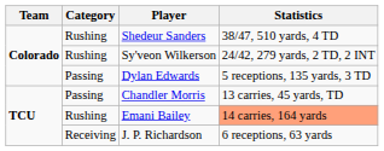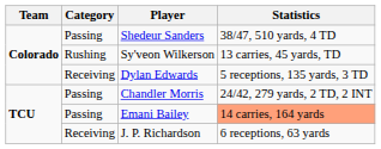Shedeur Sanders | Category: Rushing -> Passing
Sy'veon Wilkerson | Statistics: 24/42, 279 yards, 2 TD, 2 INT -> 13 carries, 45 yards, TD
Dylan Edwards | Category: Passing -> Receiving
Chandler Morris | Statistics: 13 carries, 45 yards, TD -> 24/42, 279 yards, 2 TD, 2 INT
Emani Bailey | Category: Rushing -> Passing
